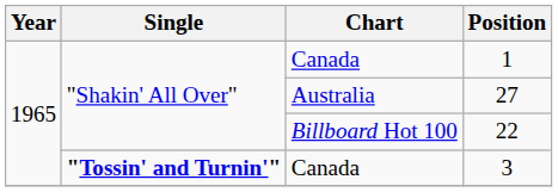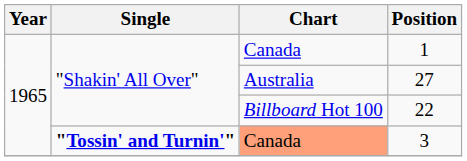3 | Chart: no background -> lightsalmon background
